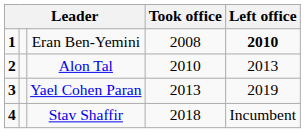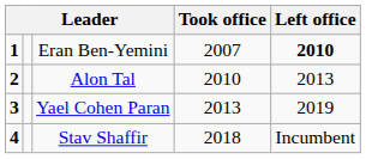Eran Ben-Yemini | Took office: 2008 -> 2007
